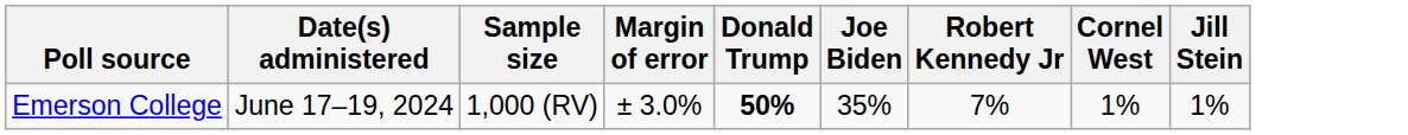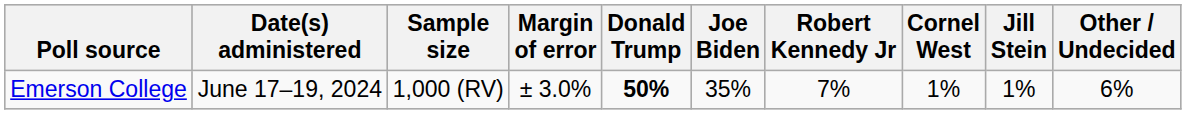+ column: Other / Undecided | 6%
